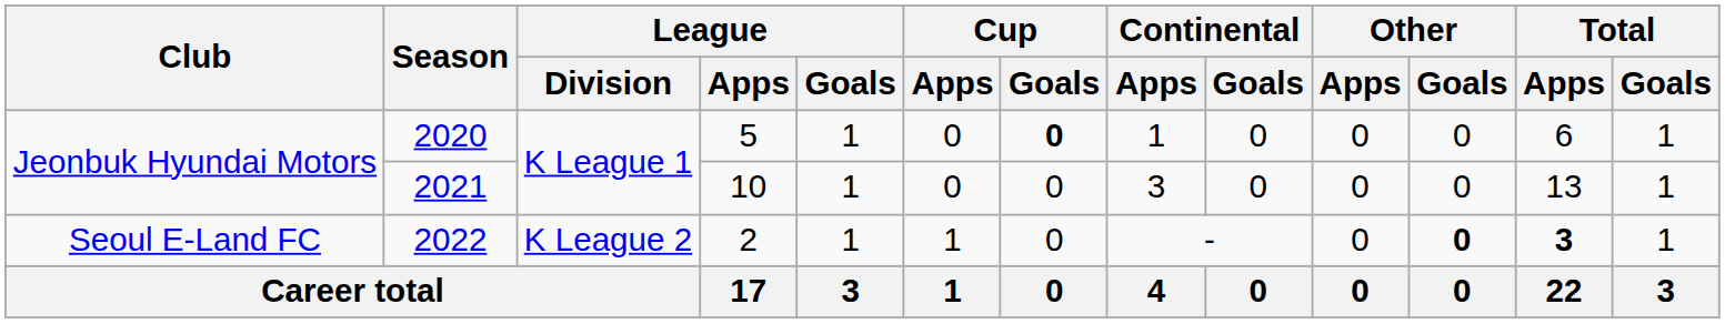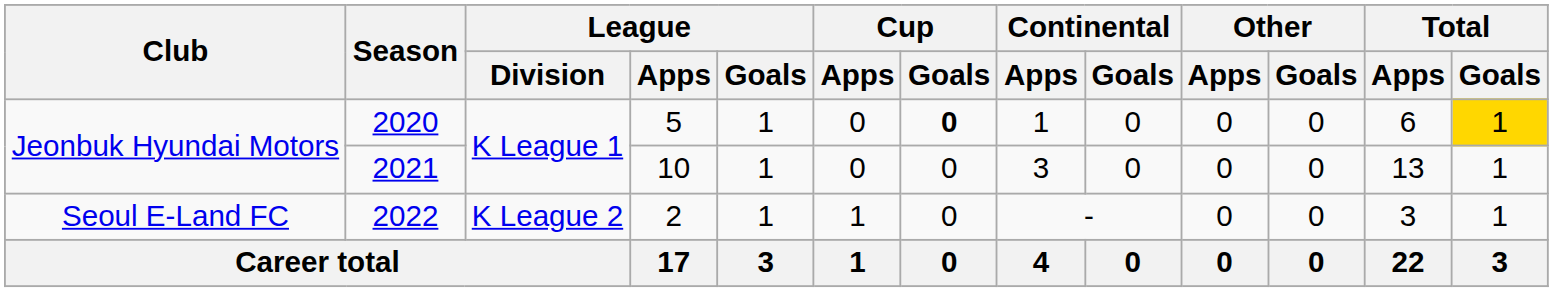2020 | Total / Goals: no background -> gold background
2022 | Other / Goals: bold -> normal
2022 | Total / Apps: bold -> normal
